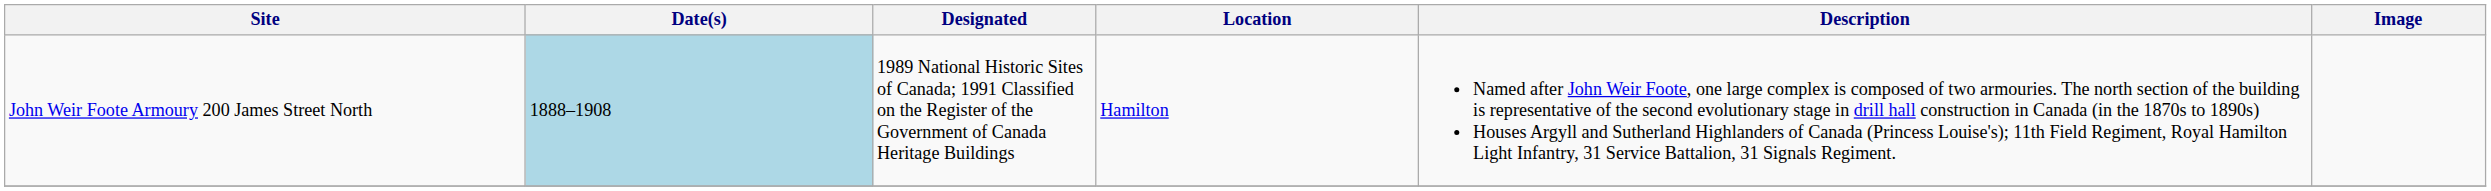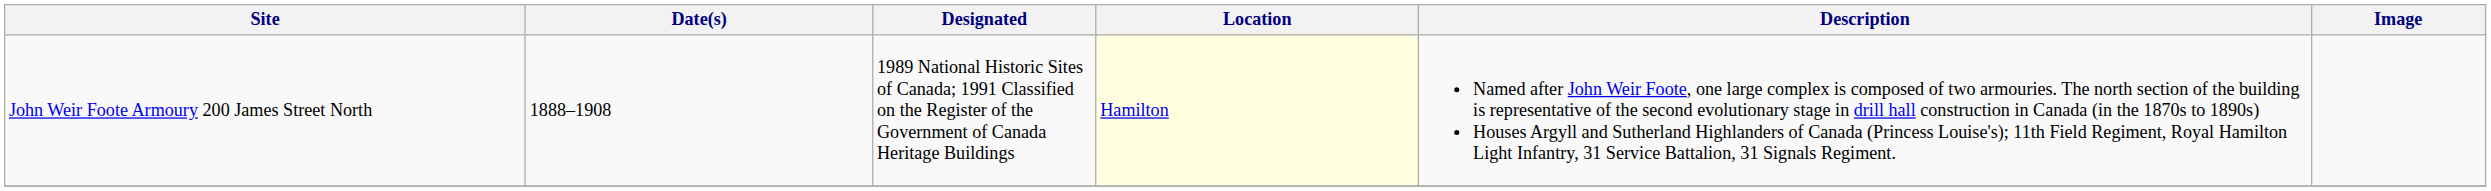John Weir Foote Armoury 200 James Street North | Date(s): lightblue background -> no background
John Weir Foote Armoury 200 James Street North | Location: no background -> lightyellow background
